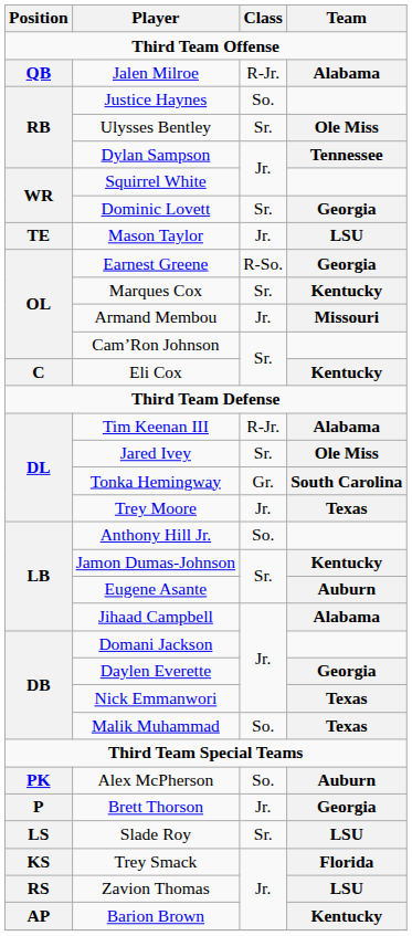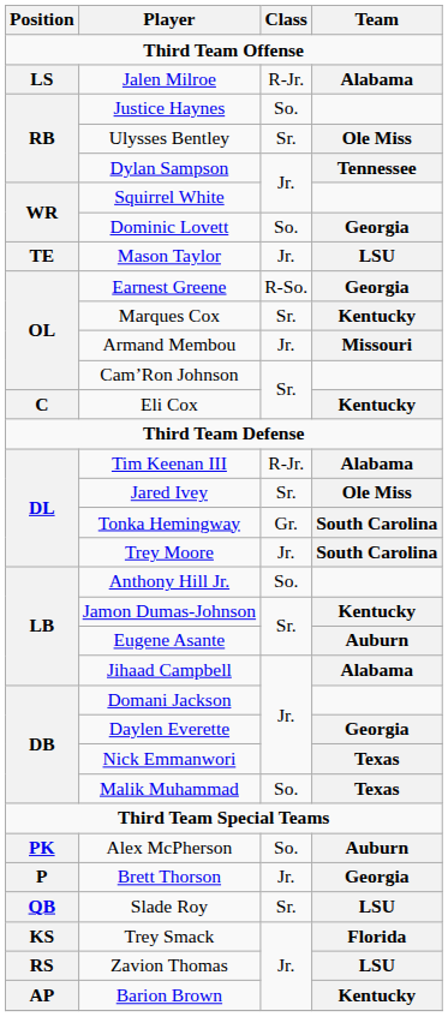Jalen Milroe | Position: QB -> LS
Dominic Lovett | Class: Sr. -> So.
Trey Moore | Team: Texas -> South Carolina
Slade Roy | Position: LS -> QB
